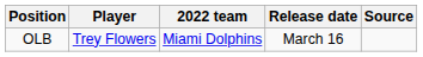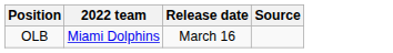- column: Player | Trey Flowers
